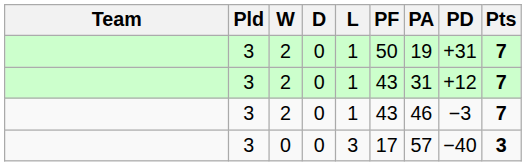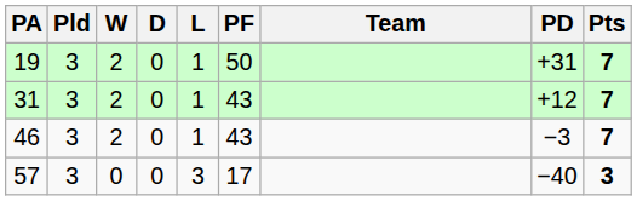columns swapped: Team <-> PA
